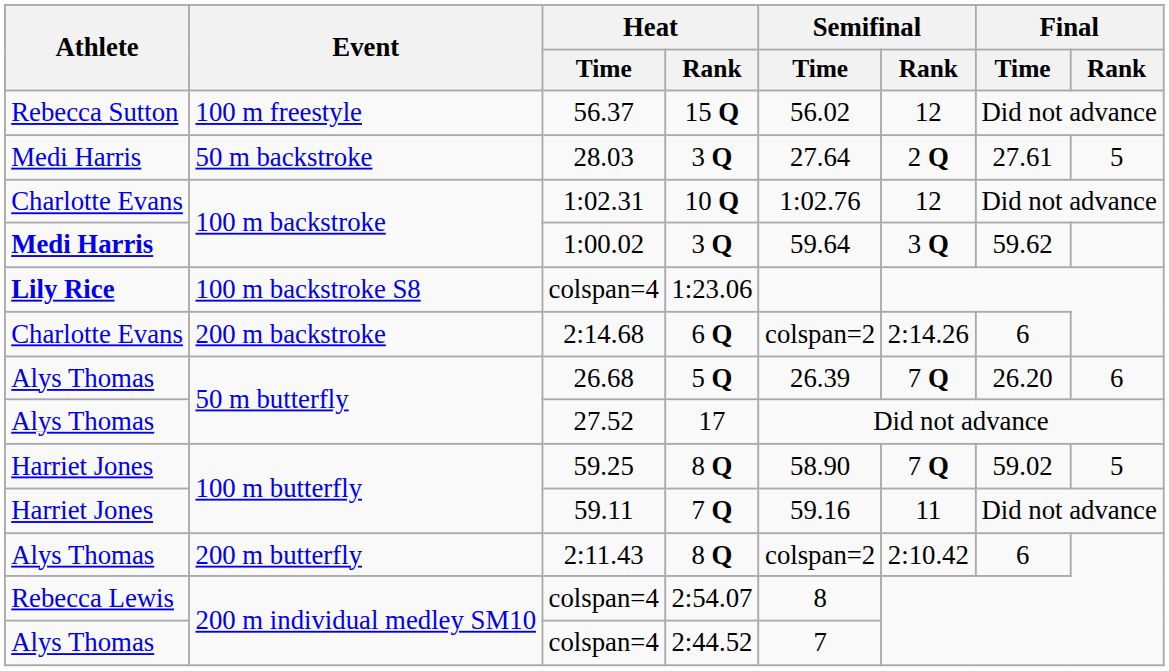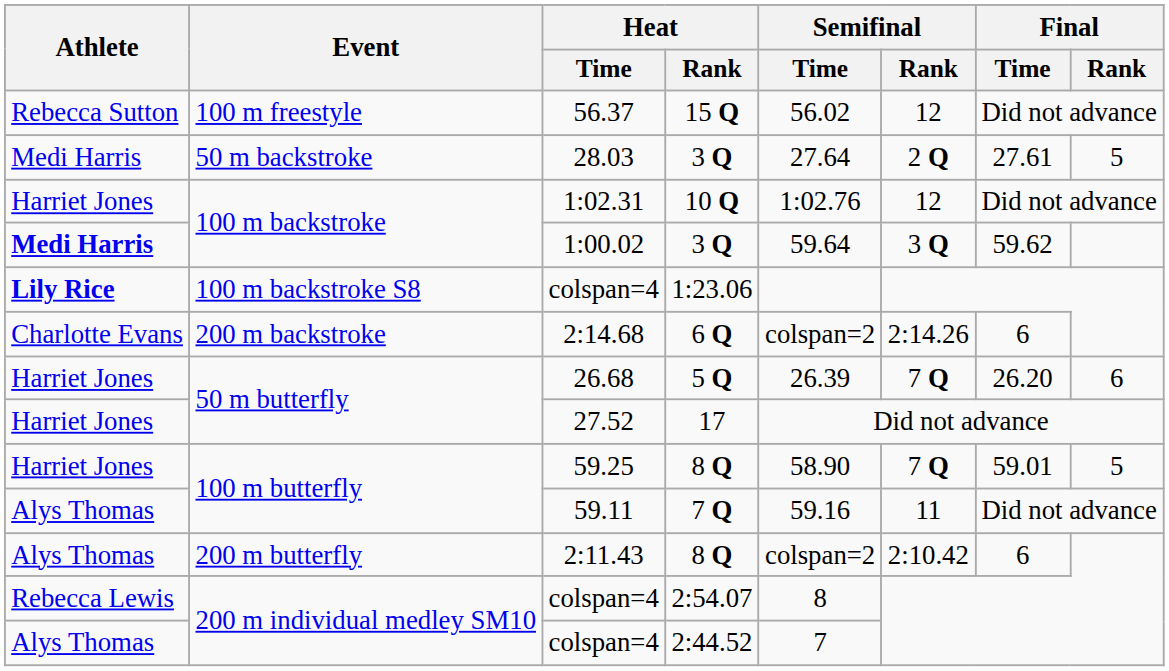1:02.31 | Athlete: Charlotte Evans -> Harriet Jones
26.68 | Athlete: Alys Thomas -> Harriet Jones
27.52 | Athlete: Alys Thomas -> Harriet Jones
59.25 | Final / Time: 59.02 -> 59.01
59.11 | Athlete: Harriet Jones -> Alys Thomas
